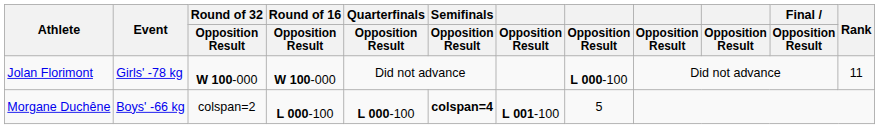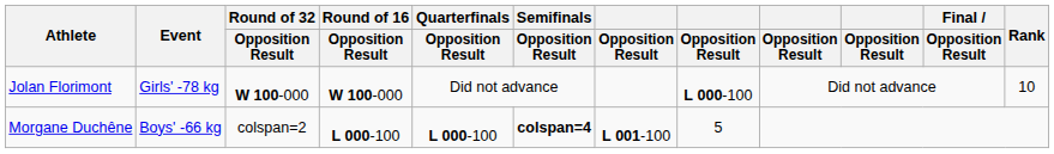Jolan Florimont | Rank: 11 -> 10
